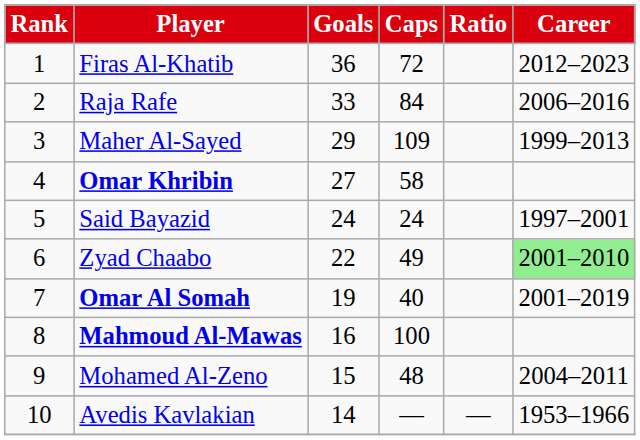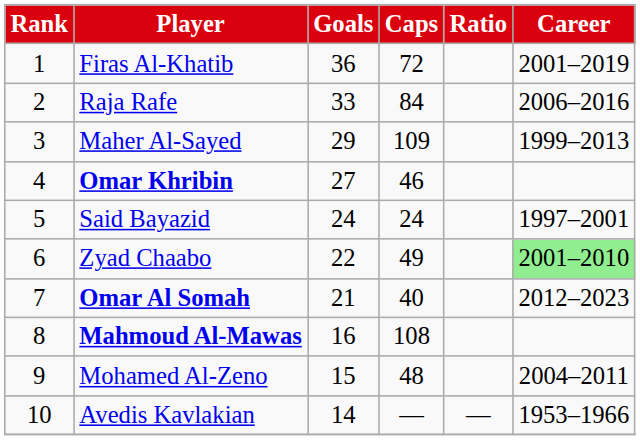Firas Al-Khatib | Career: 2012–2023 -> 2001–2019
Omar Khribin | Caps: 58 -> 46
Omar Al Somah | Goals: 19 -> 21
Omar Al Somah | Career: 2001–2019 -> 2012–2023
Mahmoud Al-Mawas | Caps: 100 -> 108
